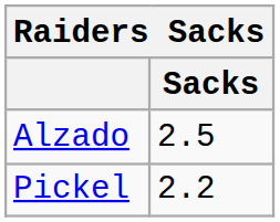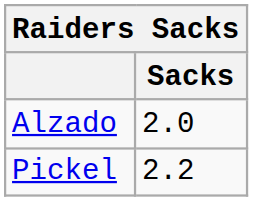Alzado | Sacks: 2.5 -> 2.0
